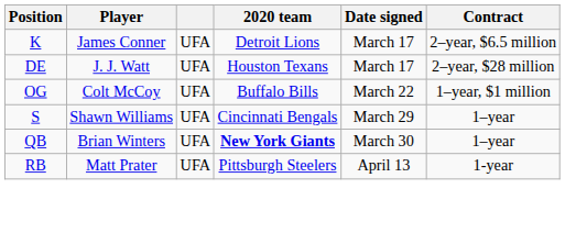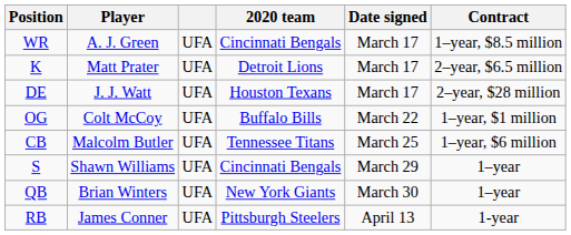+ row: WR | A. J. Green | UFA | Cincinnati Bengals | March 17 | 1–year, $8.5 million
K | Player: James Conner -> Matt Prater
+ row: CB | Malcolm Butler | UFA | Tennessee Titans | March 25 | 1–year, $6 million
QB | 2020 team: bold -> normal
RB | Player: Matt Prater -> James Conner
